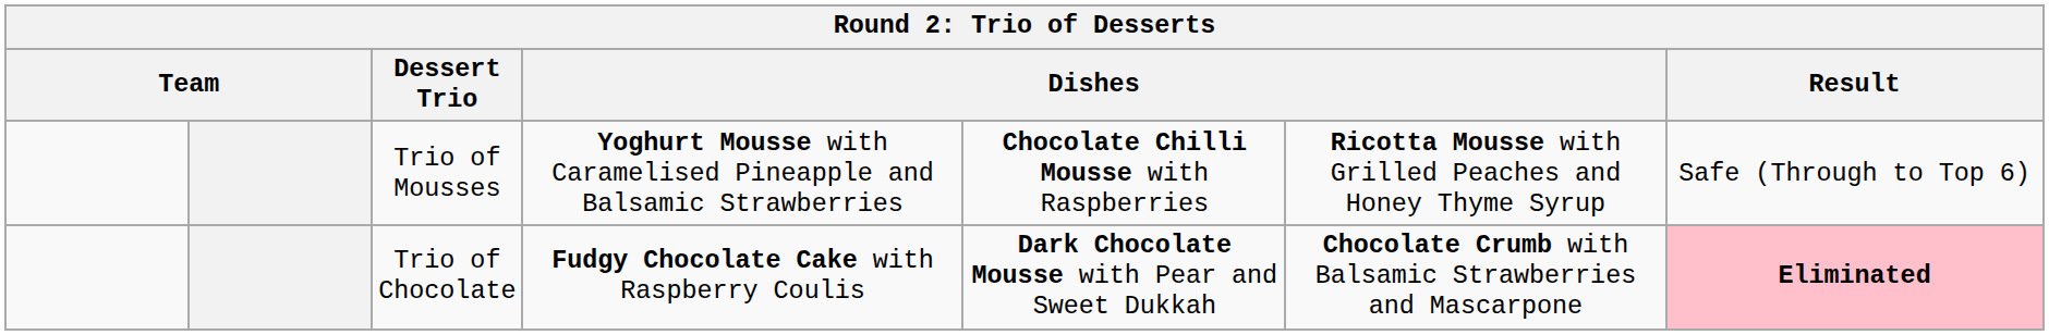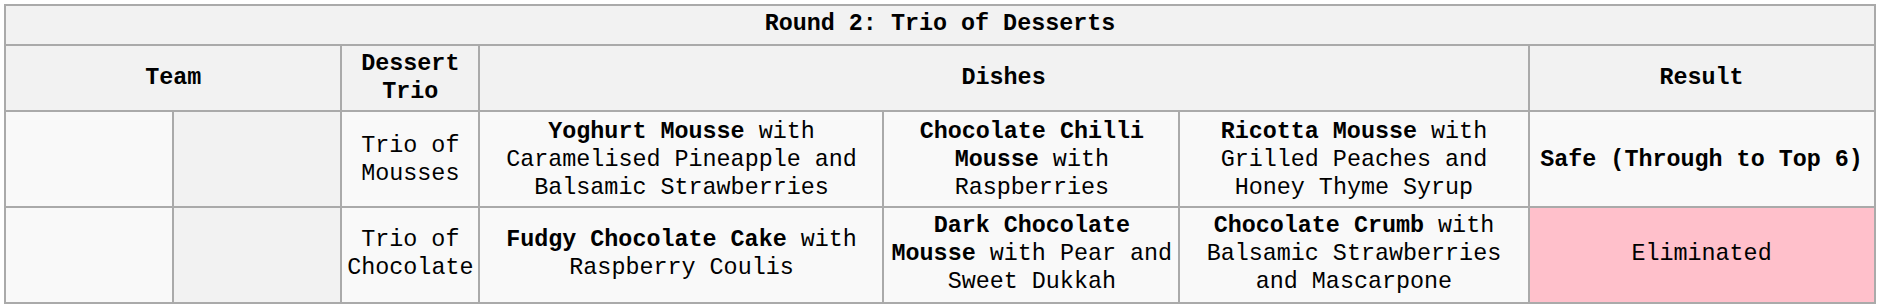Trio of Mousses | Result: normal -> bold
Trio of Chocolate | Result: bold -> normal
